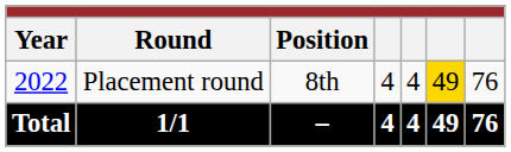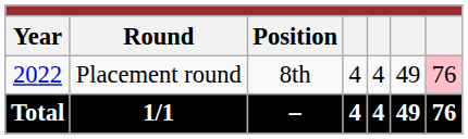Placement round | column 6: gold background -> no background
Placement round | column 7: no background -> pink background
